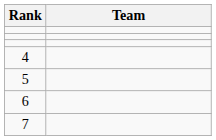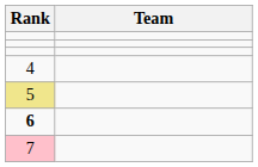row 6 | Rank: no background -> khaki background
row 7 | Rank: normal -> bold
row 8 | Rank: no background -> pink background
